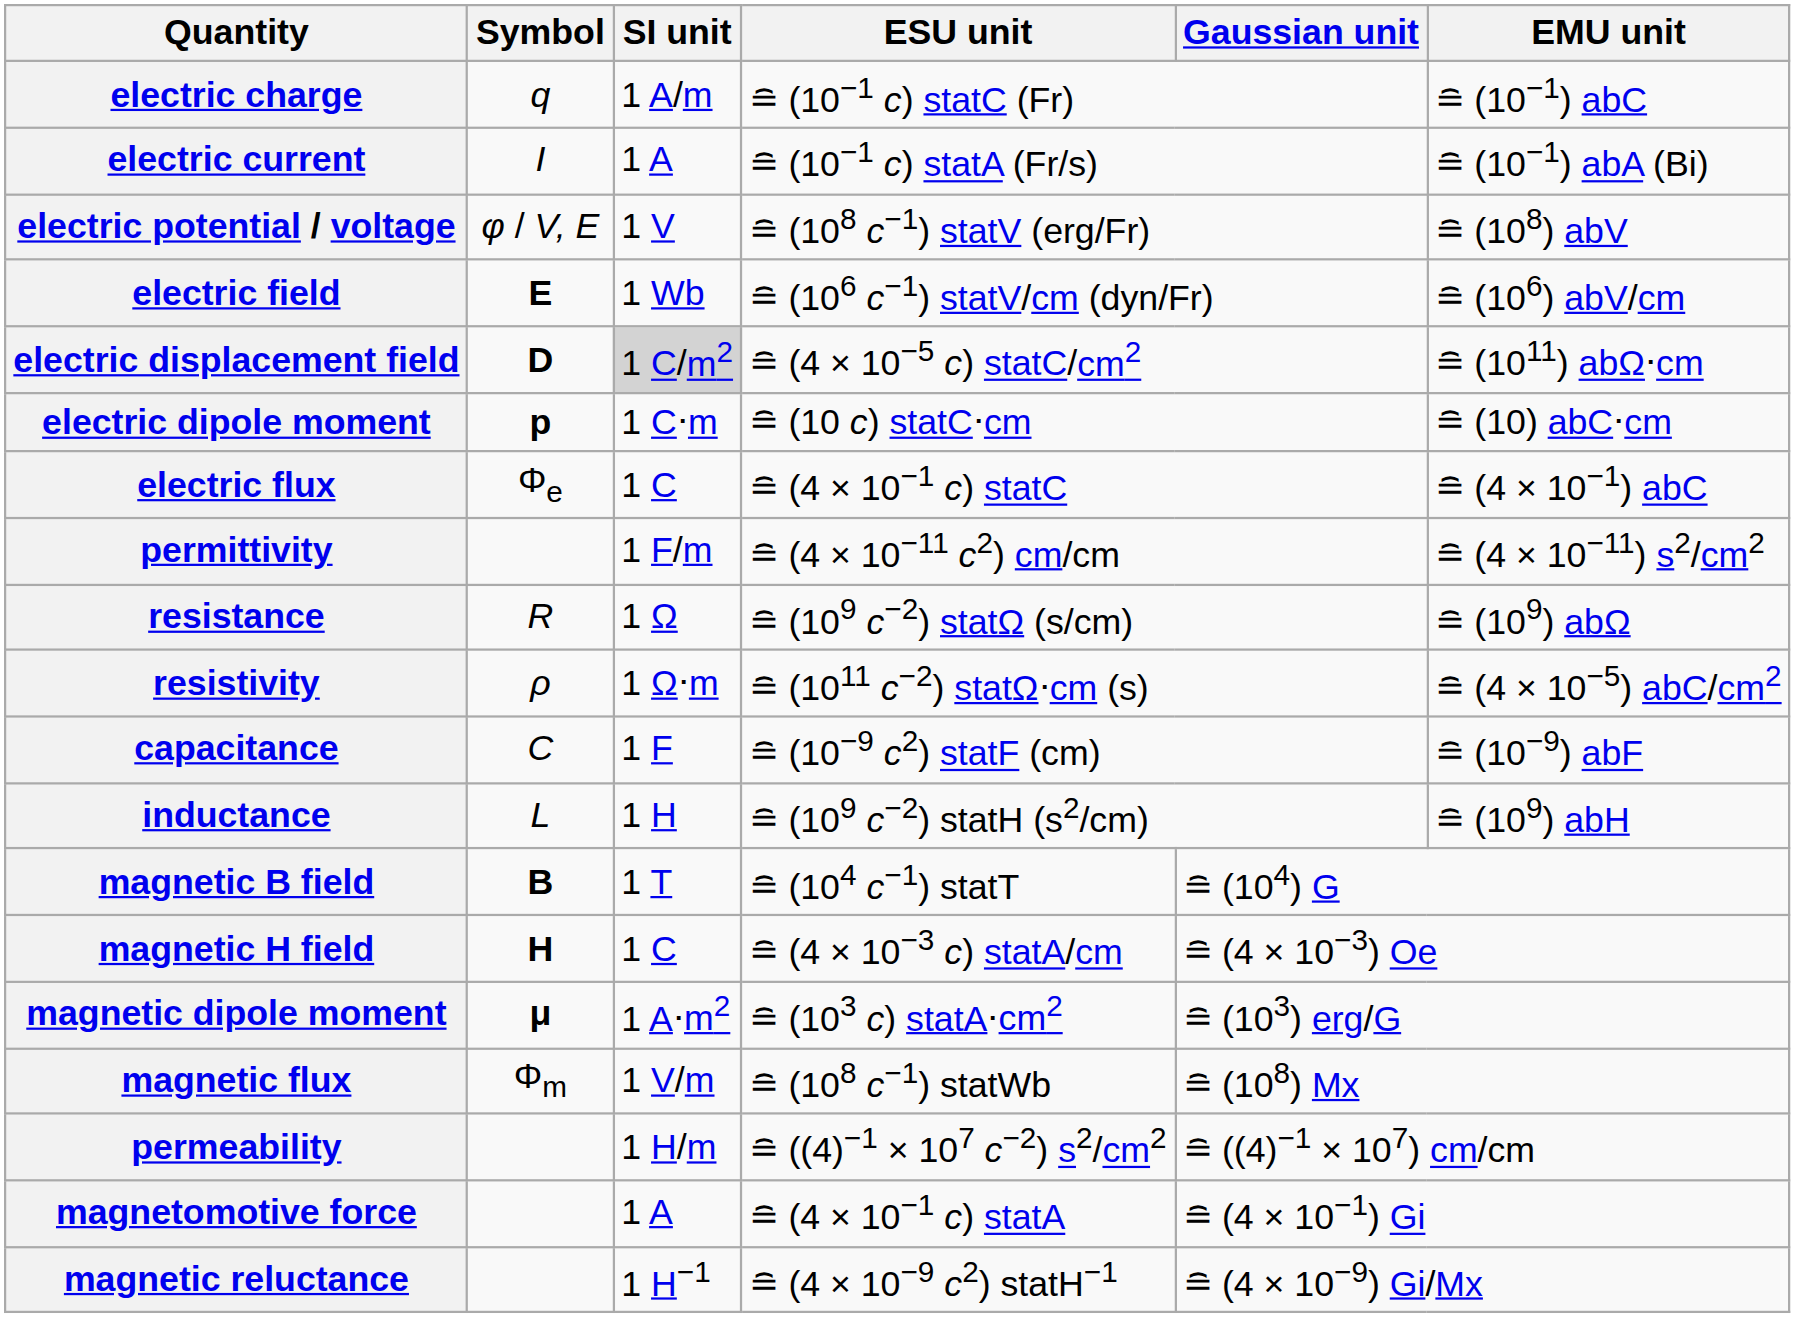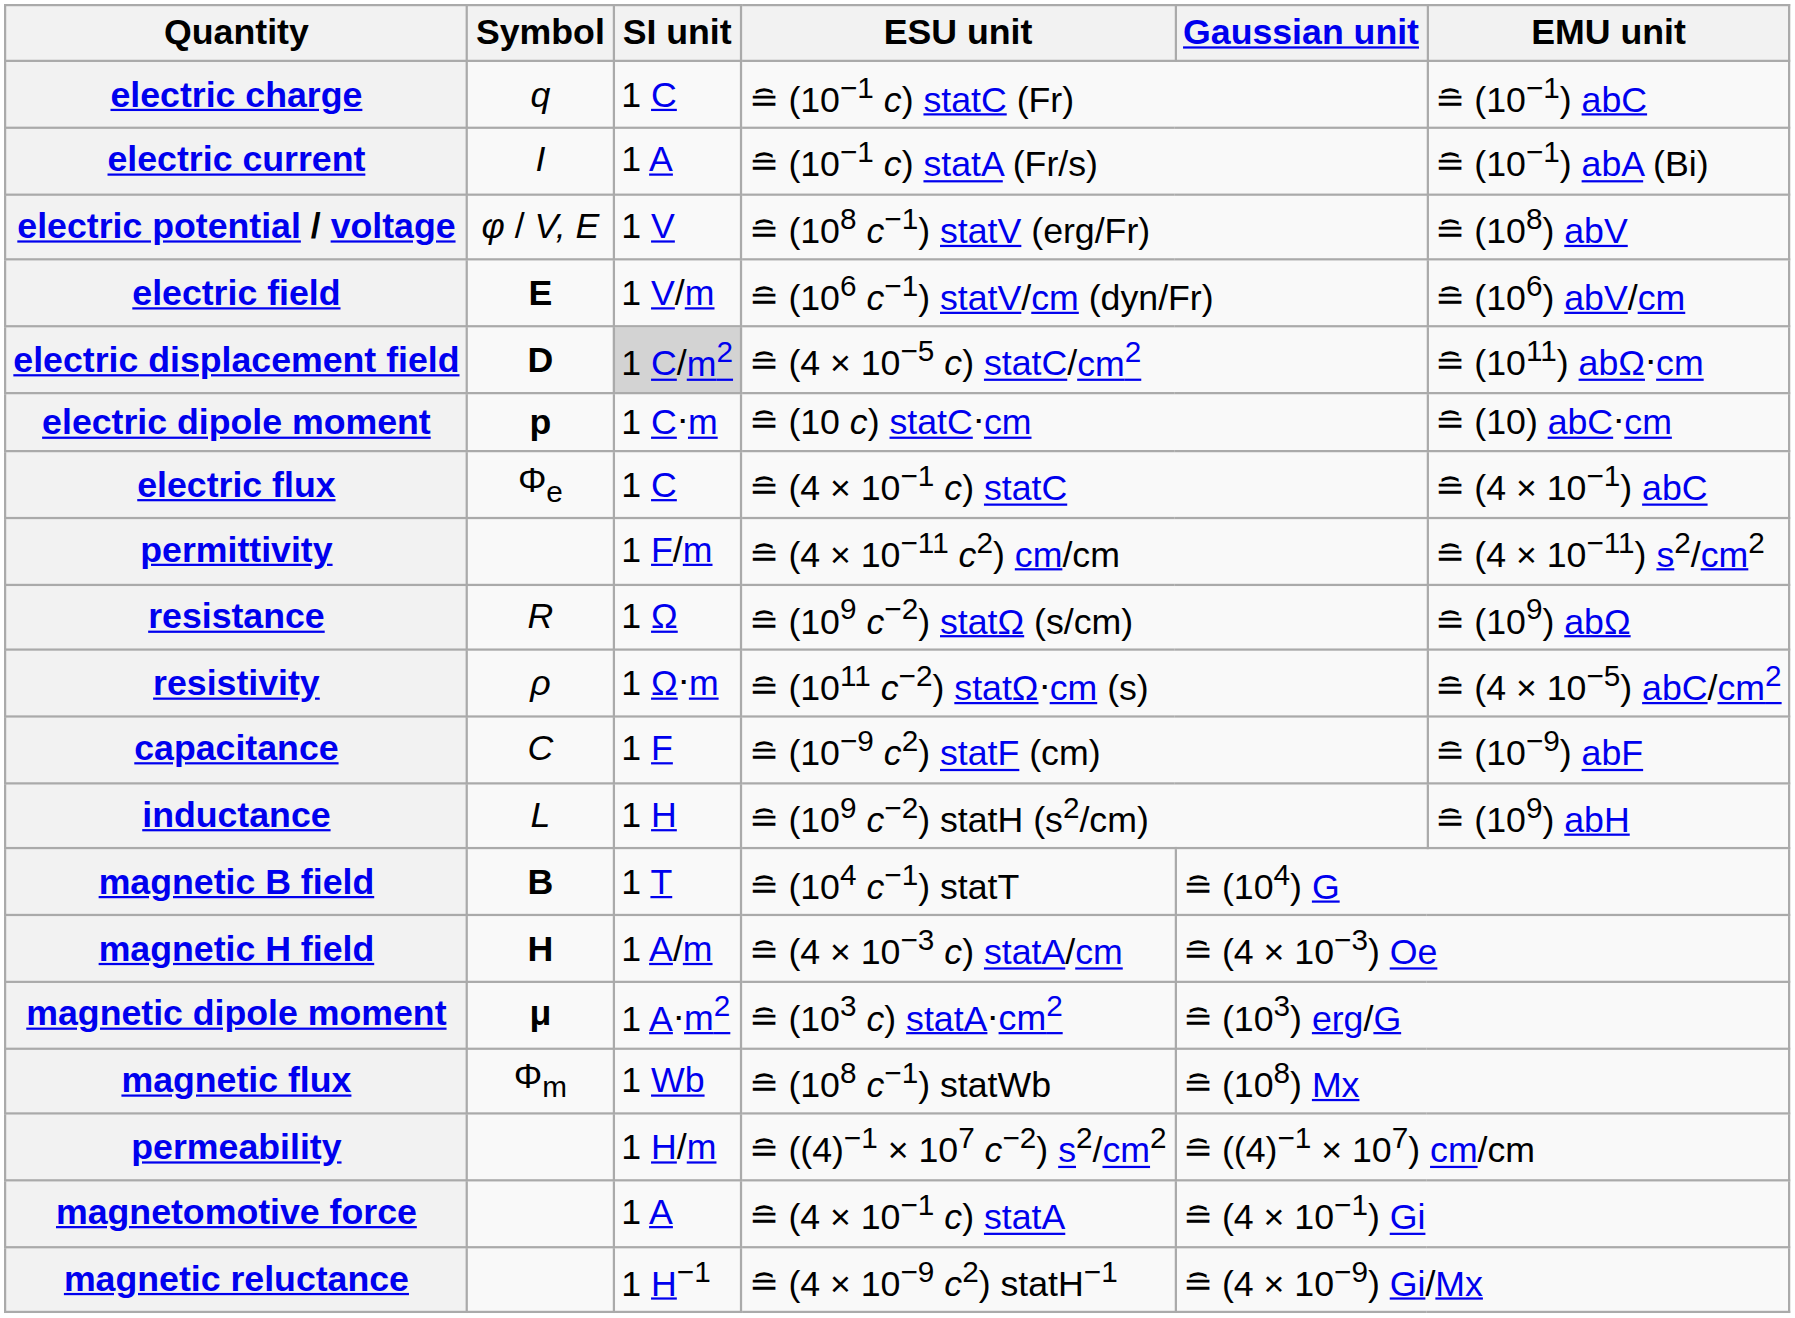electric charge | SI unit: 1 A/m -> 1 C
electric field | SI unit: 1 Wb -> 1 V/m
magnetic H field | SI unit: 1 C -> 1 A/m
magnetic flux | SI unit: 1 V/m -> 1 Wb
